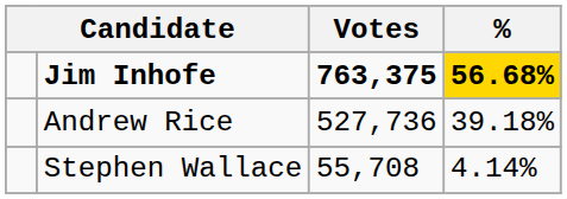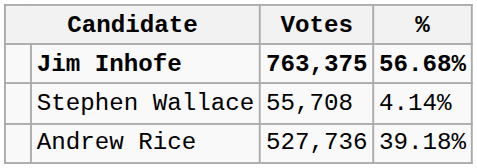Jim Inhofe | %: gold background -> no background
rows swapped: Andrew Rice <-> Stephen Wallace
